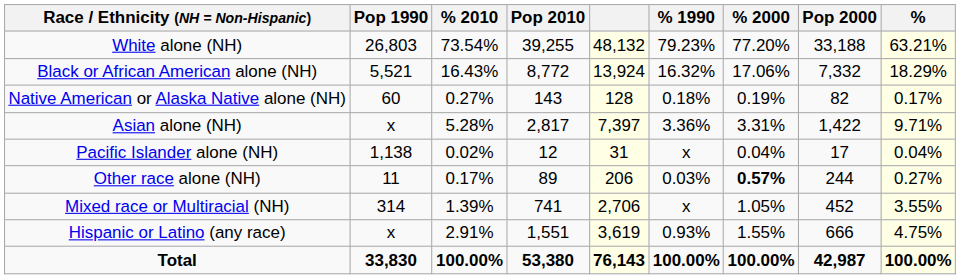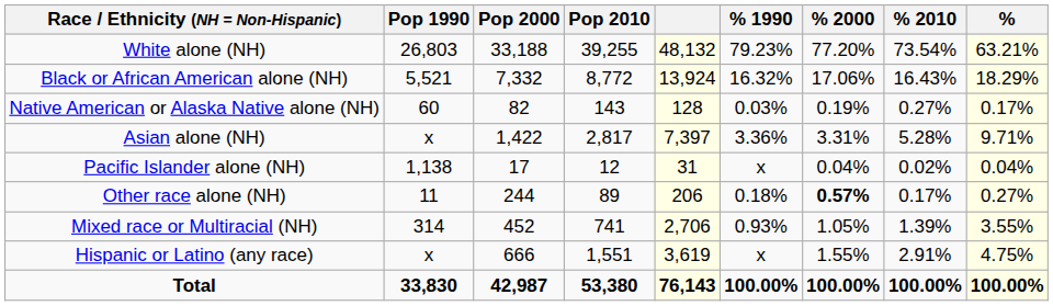columns swapped: Pop 2000 <-> % 2010
Native American or Alaska Native alone (NH) | % 1990: 0.18% -> 0.03%
Other race alone (NH) | % 1990: 0.03% -> 0.18%
Mixed race or Multiracial (NH) | % 1990: x -> 0.93%
Hispanic or Latino (any race) | % 1990: 0.93% -> x
